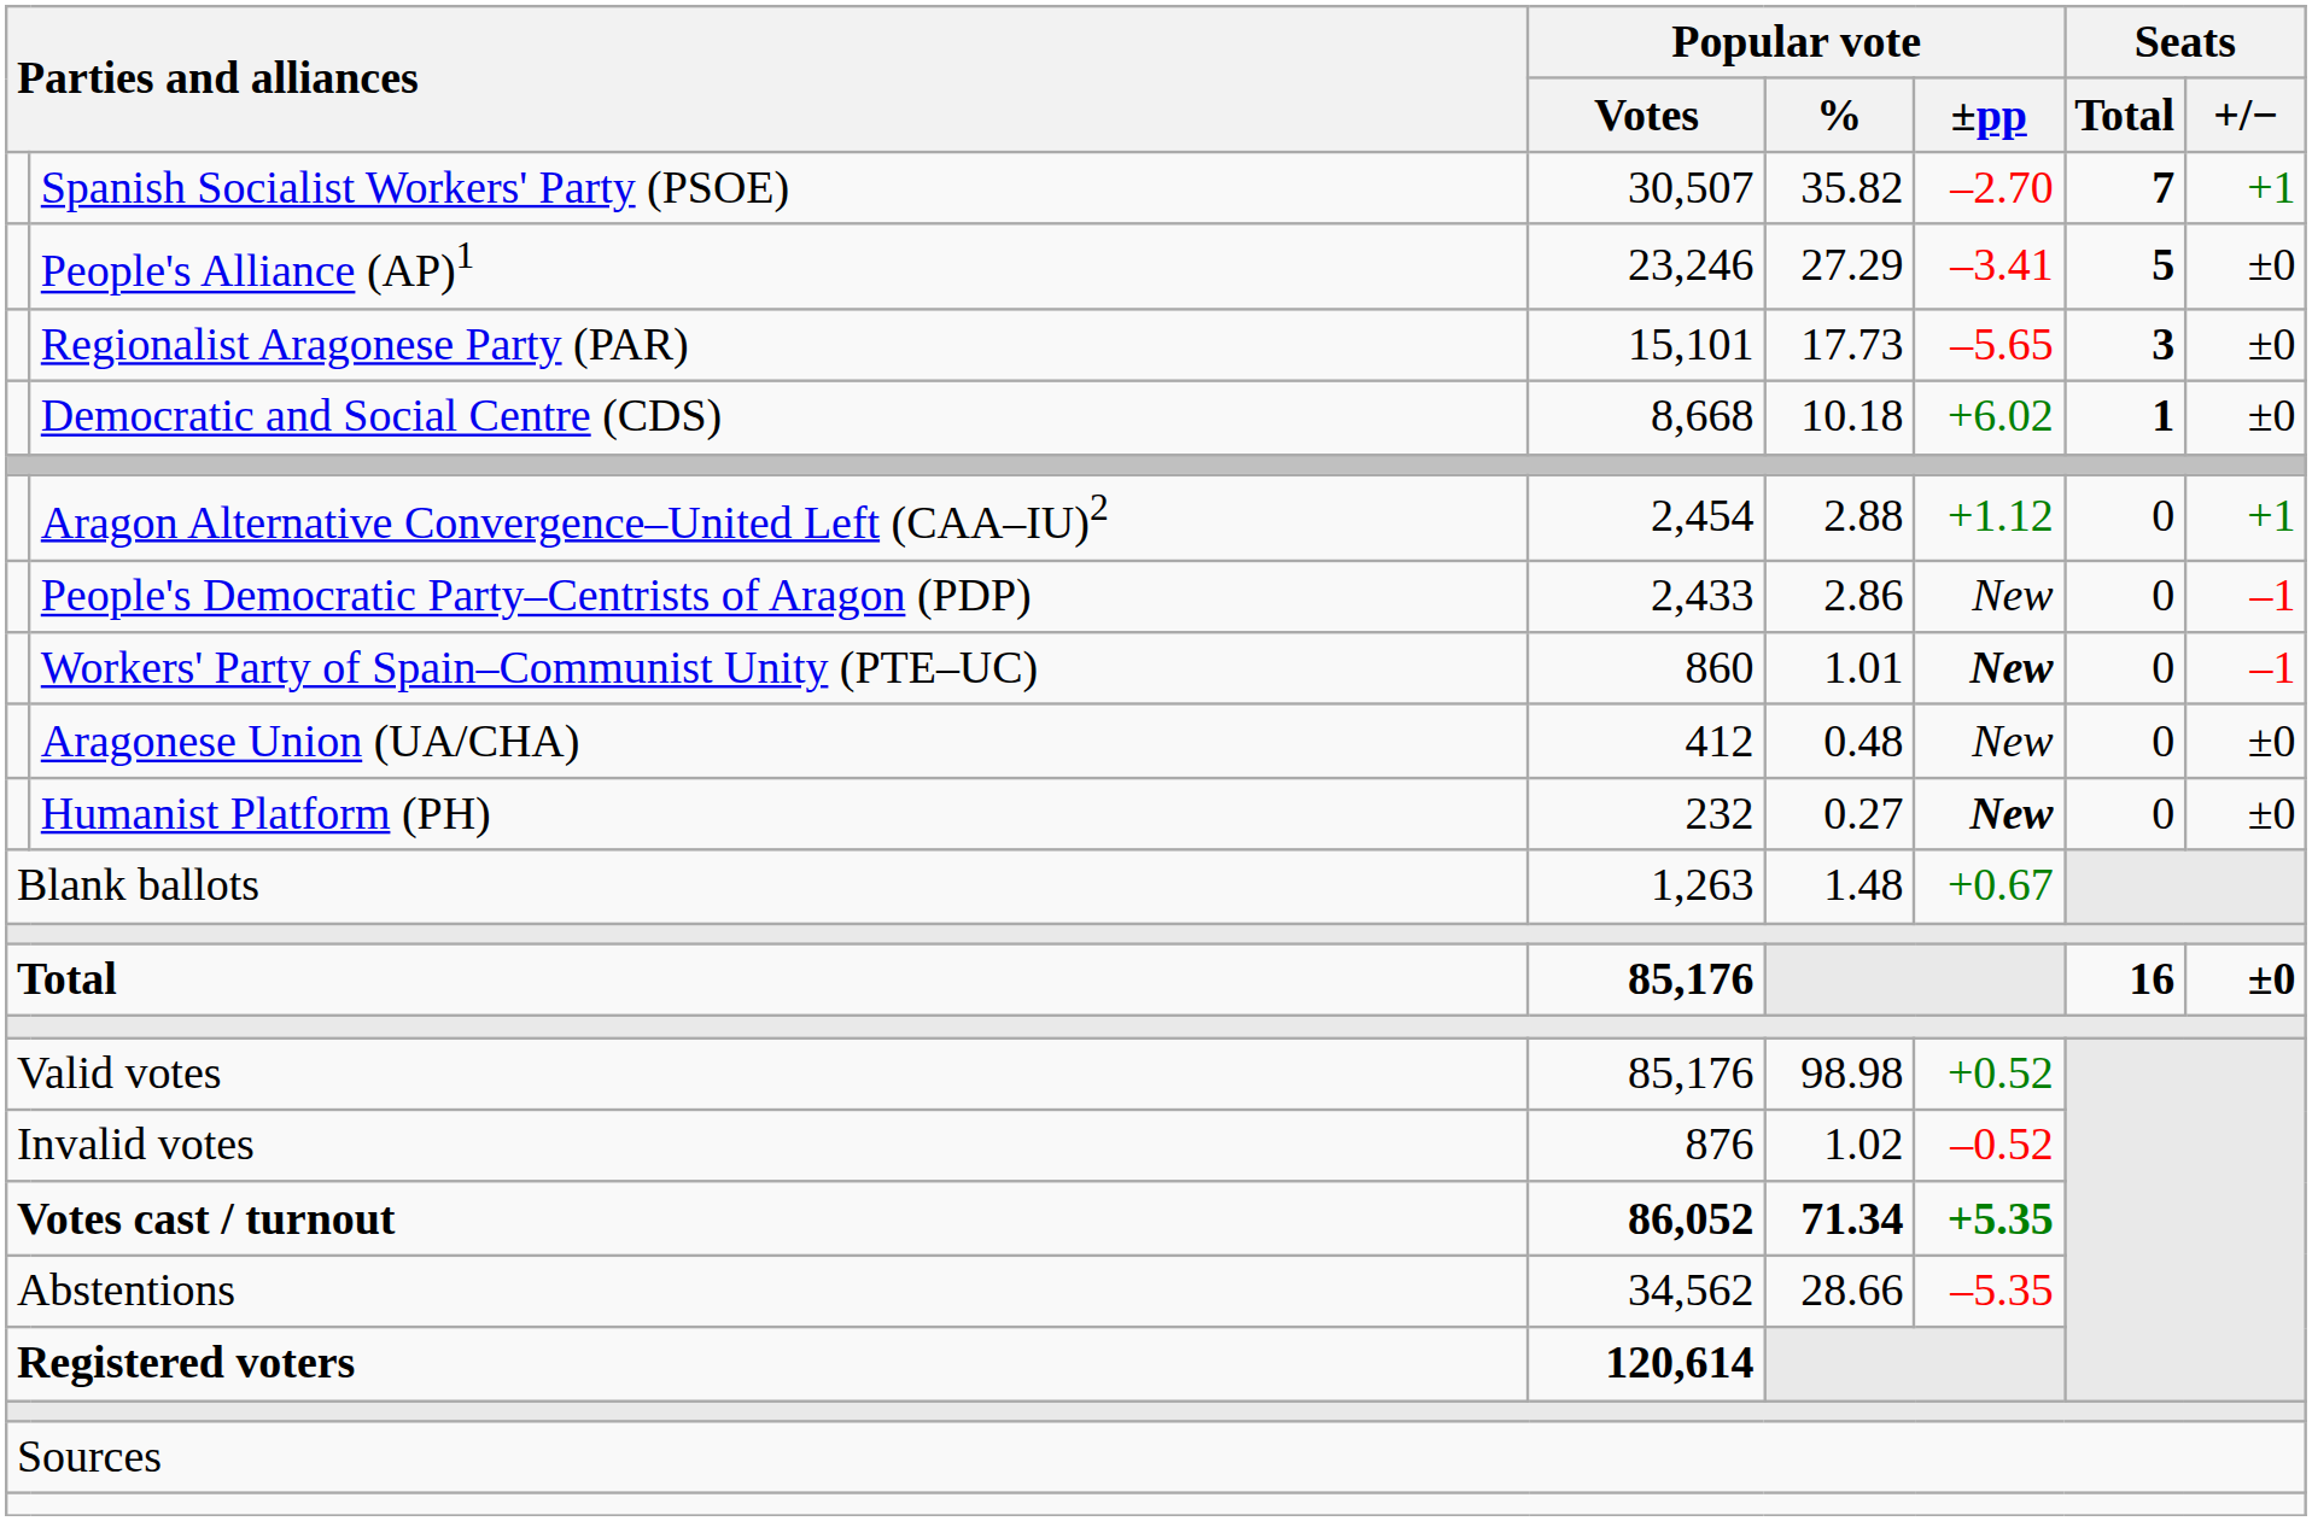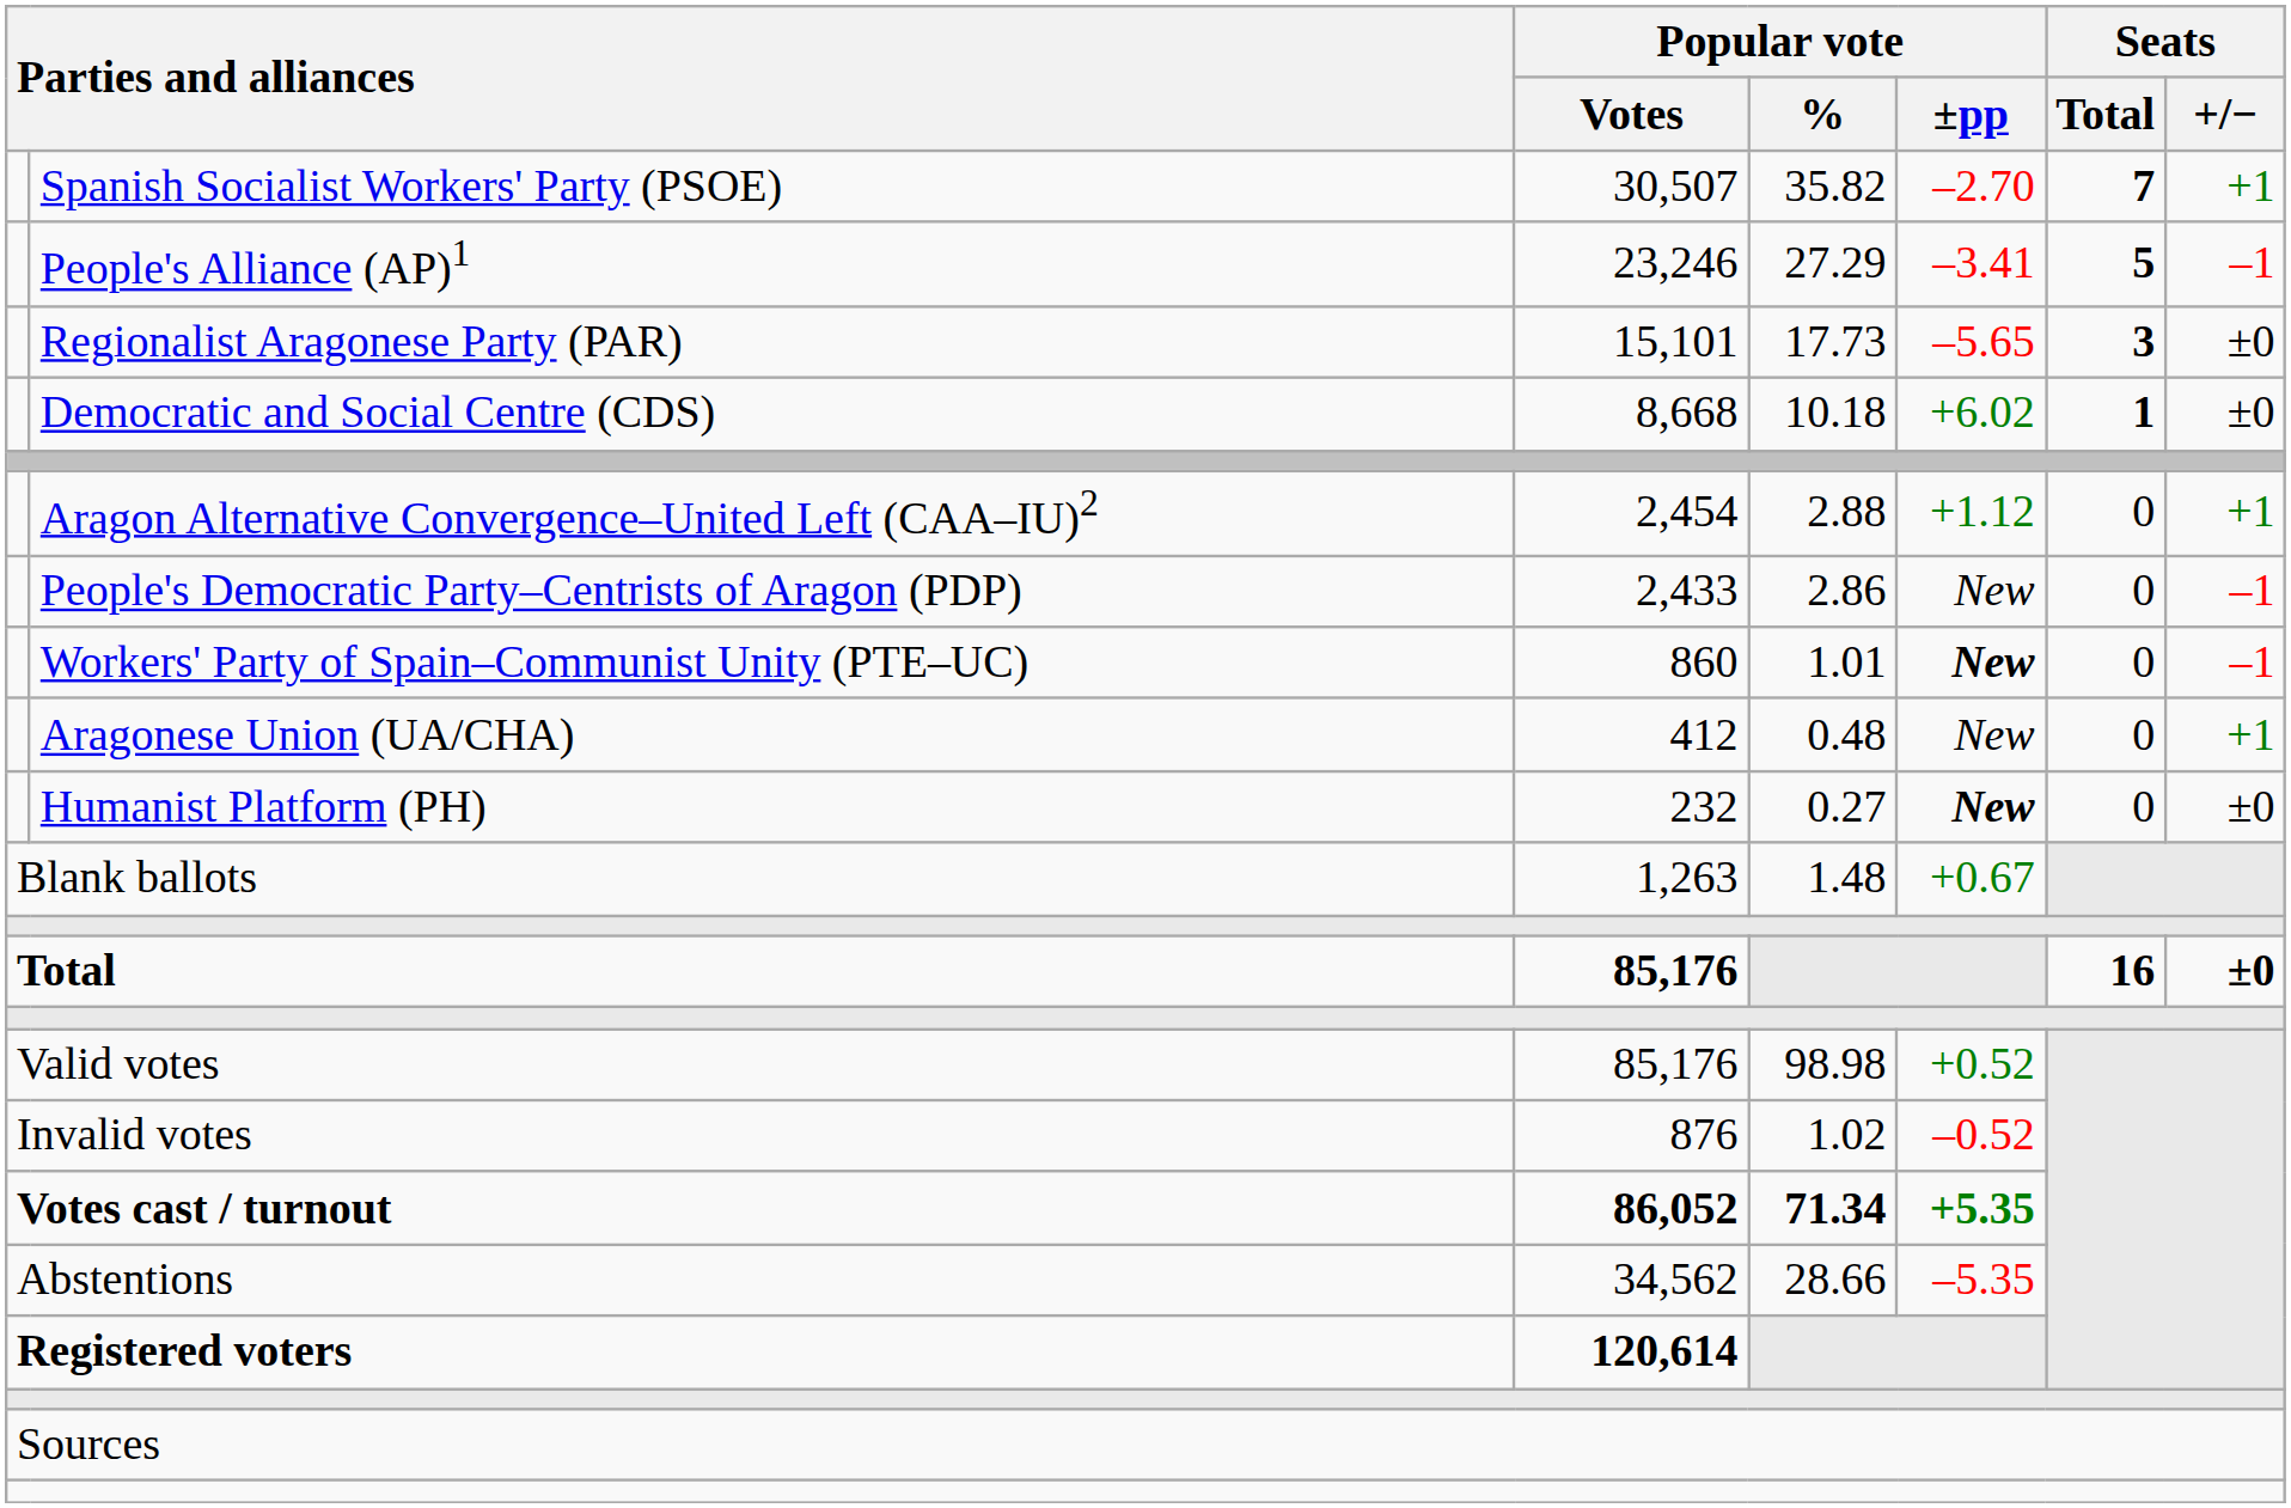People's Alliance (AP)1 | Seats / +/−: ±0 -> –1
Aragonese Union (UA/CHA) | Seats / +/−: ±0 -> +1
